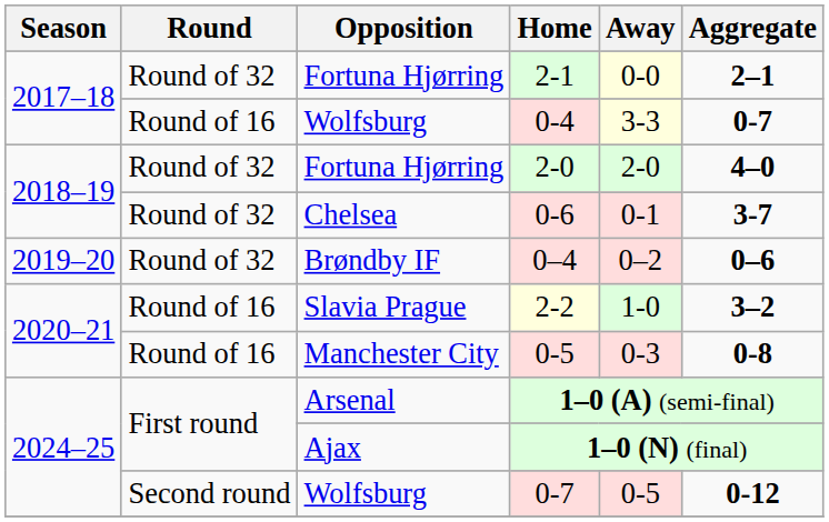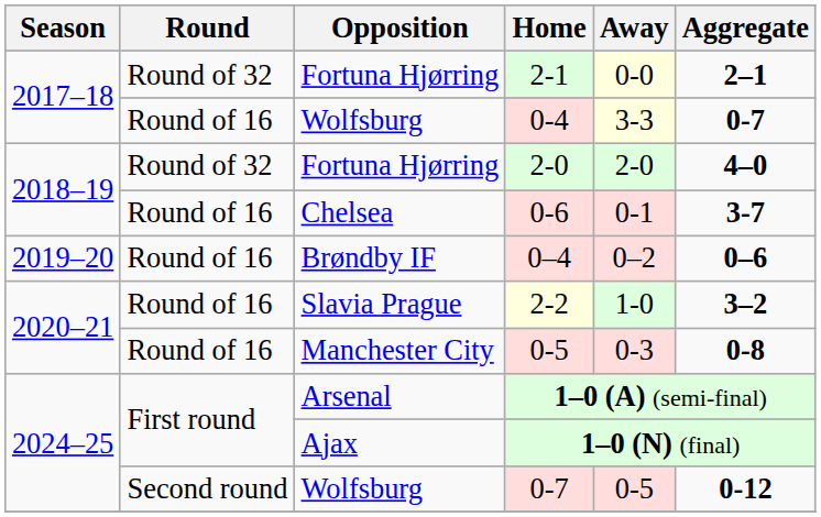0-6 | Round: Round of 32 -> Round of 16
0–4 | Round: Round of 32 -> Round of 16
